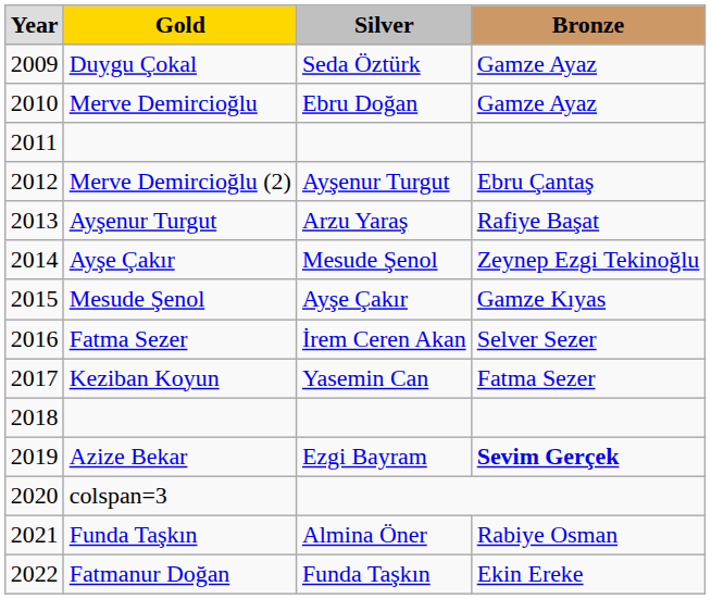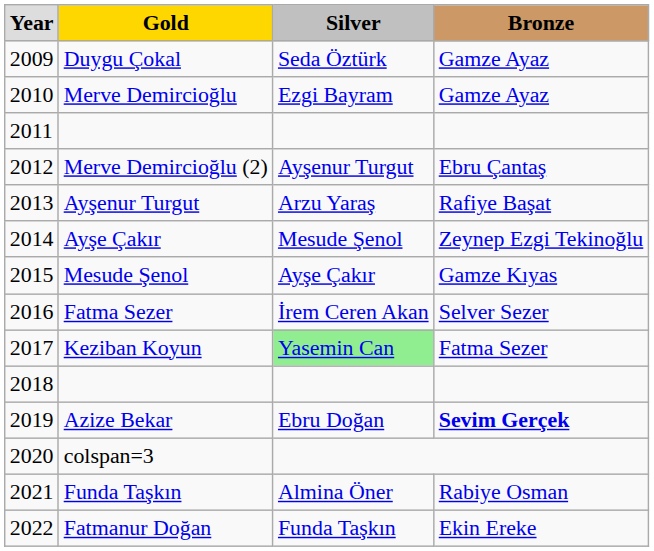Merve Demircioğlu | column 3: Ebru Doğan -> Ezgi Bayram
Keziban Koyun | column 3: no background -> lightgreen background
Azize Bekar | column 3: Ezgi Bayram -> Ebru Doğan
